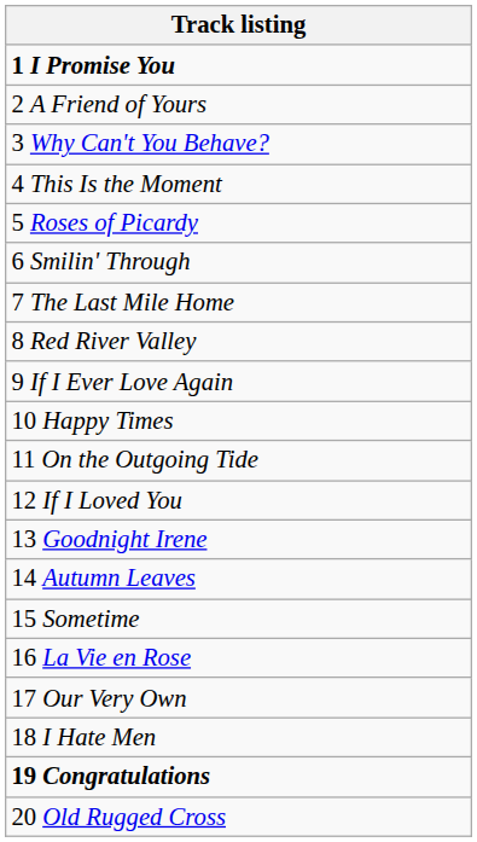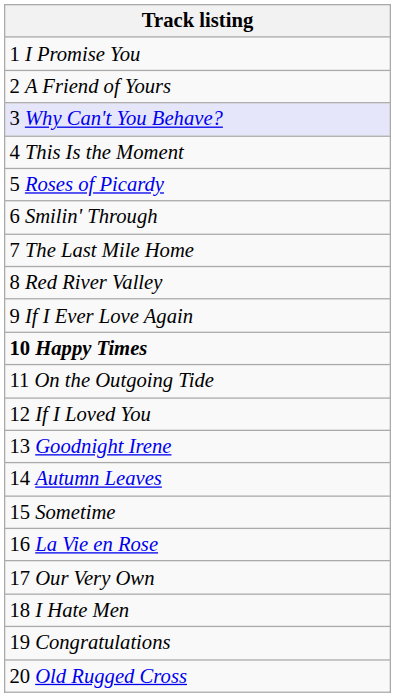row 2 | column 1: bold -> normal
row 4 | column 1: no background -> lavender background
row 11 | column 1: normal -> bold
row 20 | column 1: bold -> normal
